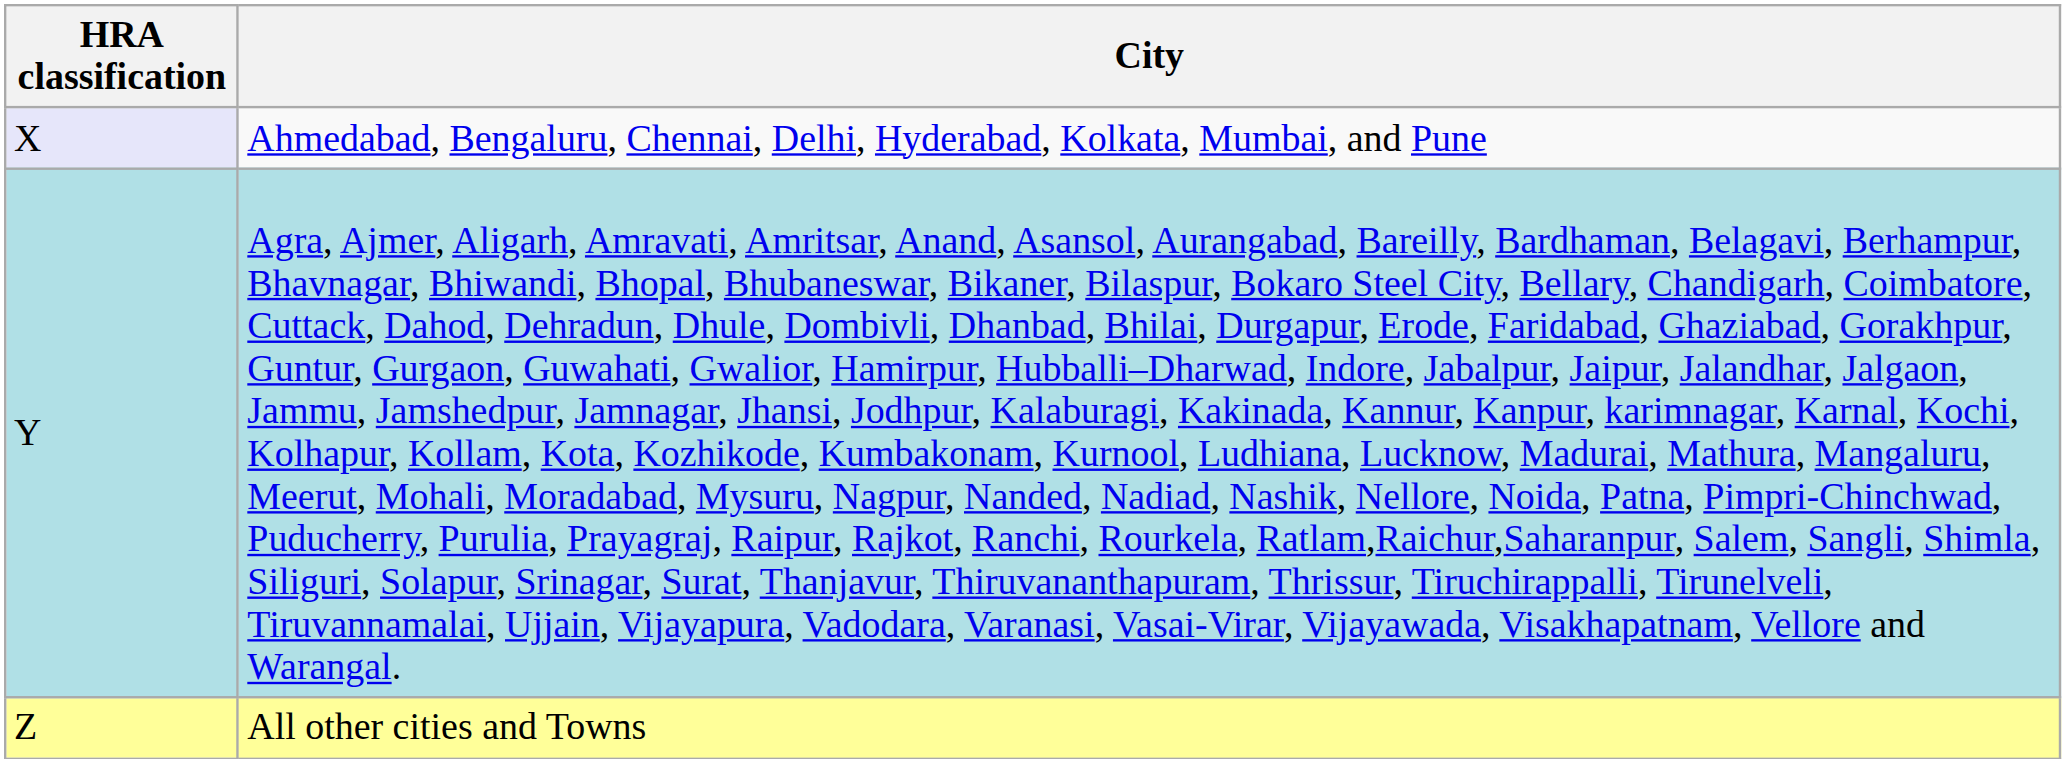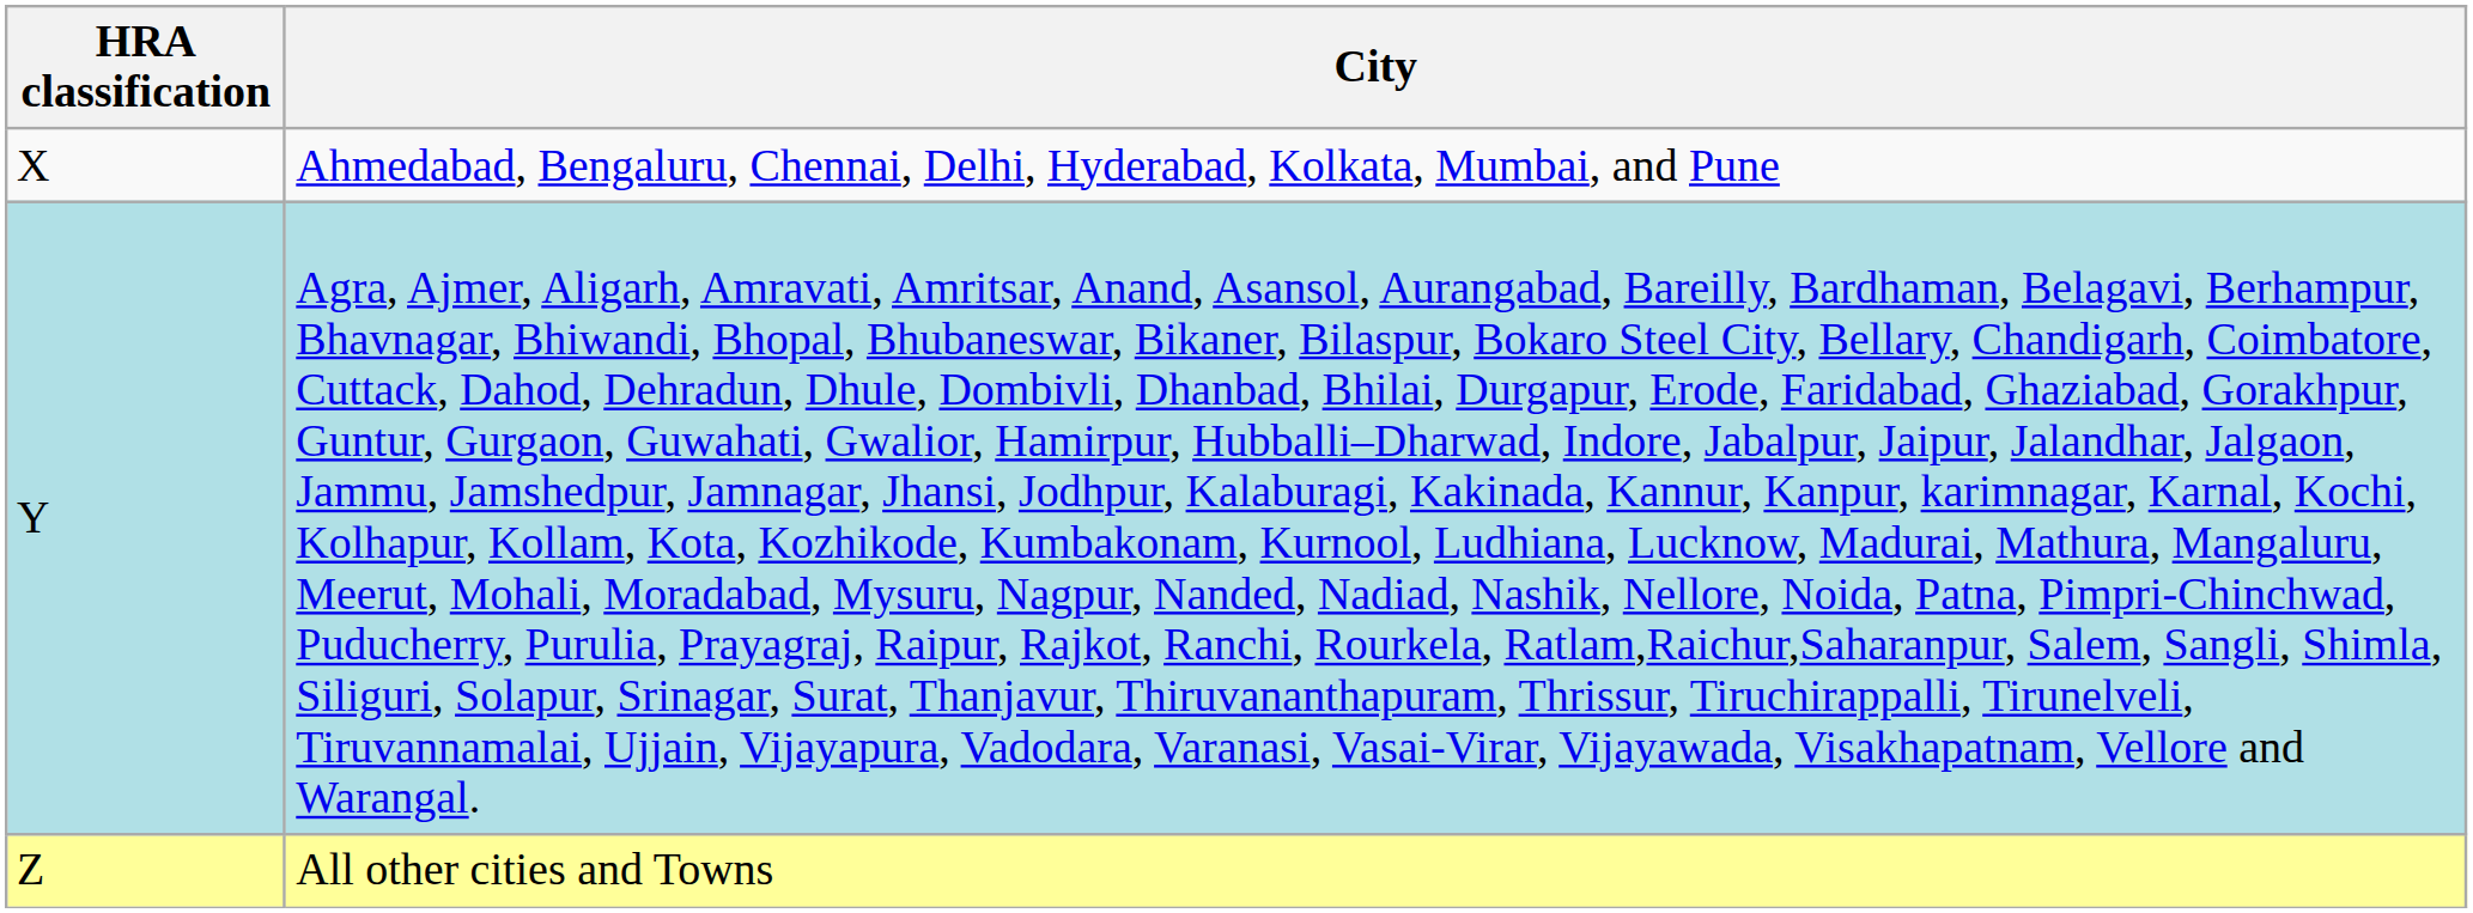row 2 | HRA classification: lavender background -> no background
